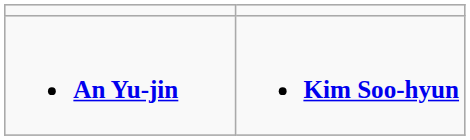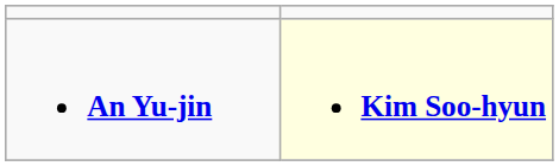An Yu-jin | column 2: no background -> lightyellow background
